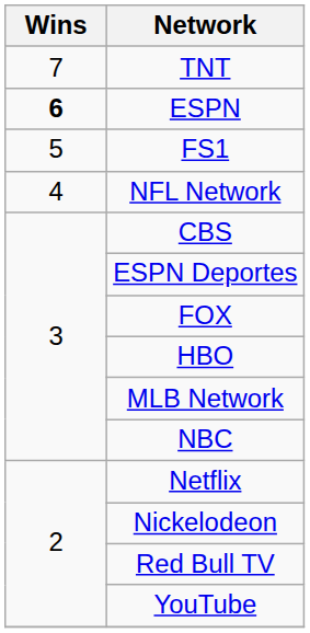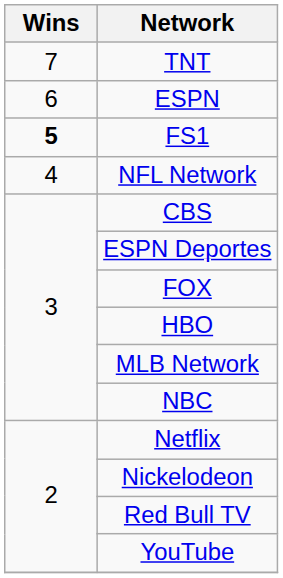ESPN | Wins: bold -> normal
FS1 | Wins: normal -> bold
